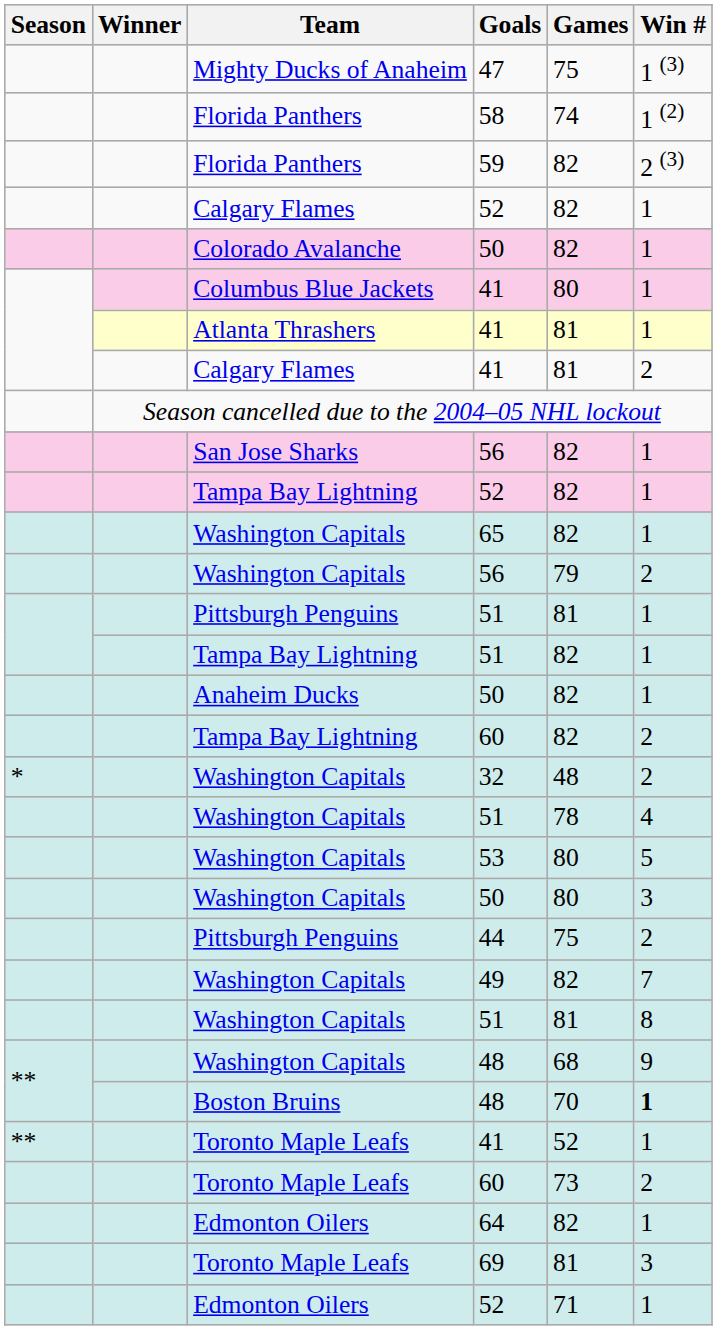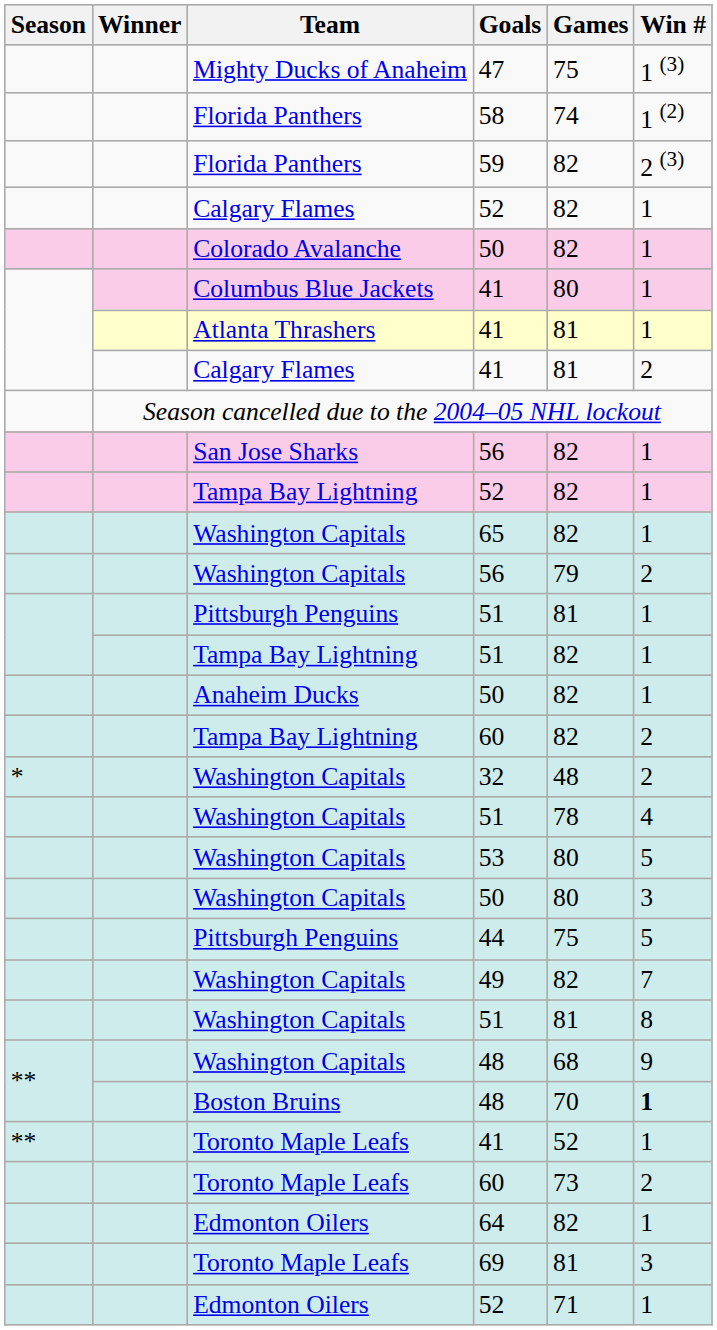44 | Win #: 2 -> 5
